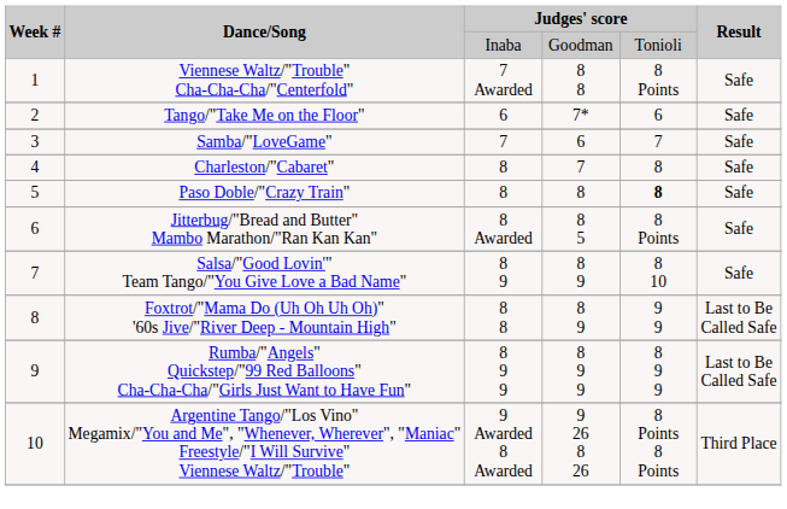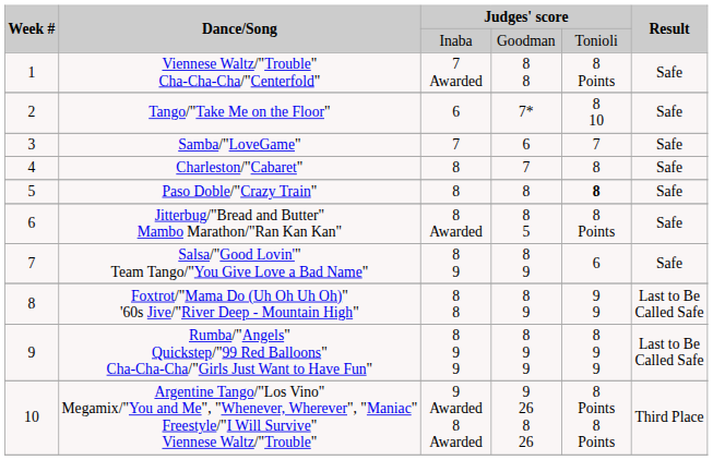Tango/"Take Me on the Floor" | column 5: 6 -> 8 10
Salsa/"Good Lovin'" Team Tango/"You Give Love a Bad Name" | column 5: 8 10 -> 6
